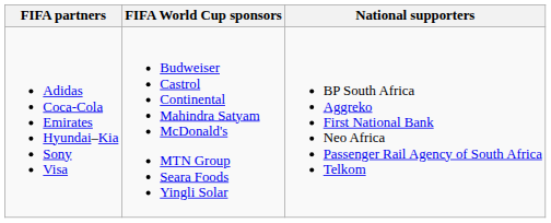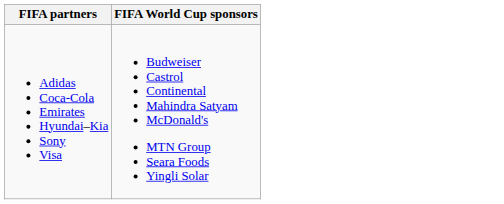- column: National supporters | BP South Africa Aggreko First National Bank Neo Africa Passenger Rail Agency of South Africa Telkom
